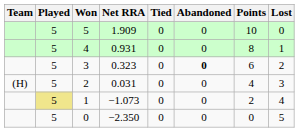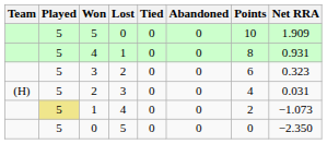columns swapped: Lost <-> Net RRA
row 4 | Abandoned: bold -> normal
